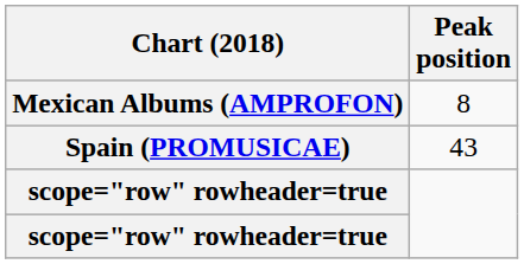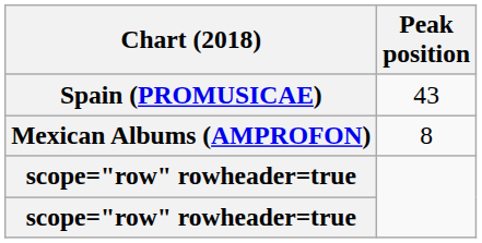rows swapped: Mexican Albums (AMPROFON) <-> Spain (PROMUSICAE)
